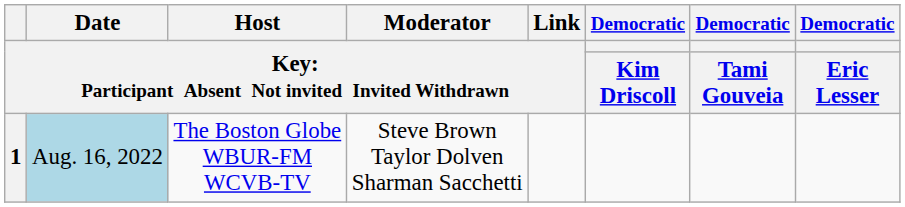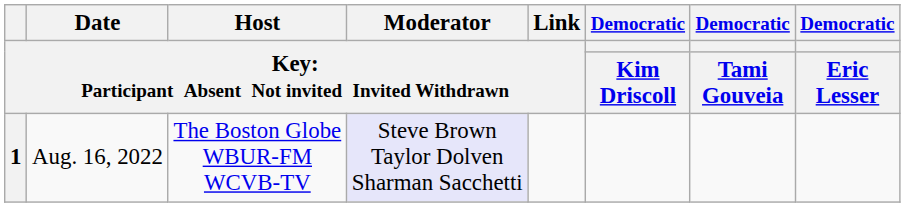1 | column 2: lightblue background -> no background
1 | column 4: no background -> lavender background
